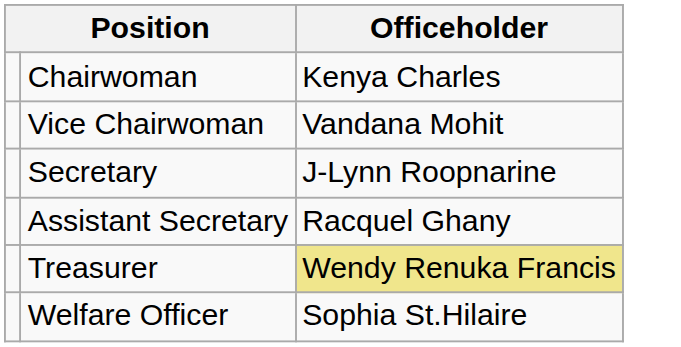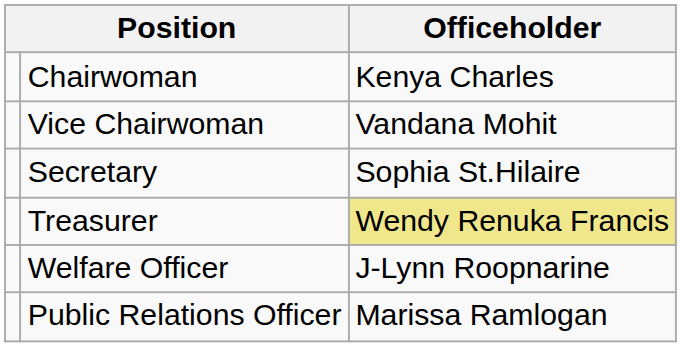Secretary | Officeholder: J-Lynn Roopnarine -> Sophia St.Hilaire
- row: Assistant Secretary | Racquel Ghany
Welfare Officer | Officeholder: Sophia St.Hilaire -> J-Lynn Roopnarine
+ row: Public Relations Officer | Marissa Ramlogan
